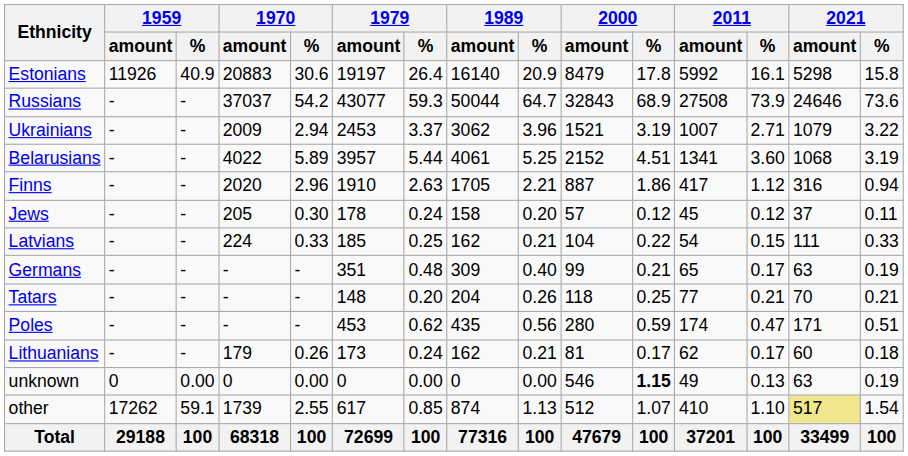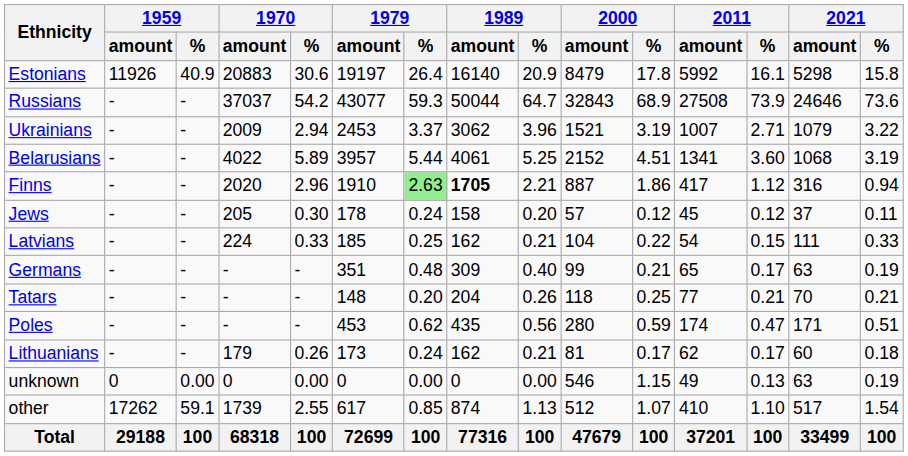Finns | 1979 / %: no background -> lightgreen background
Finns | 1989 / amount: normal -> bold
unknown | 2000 / %: bold -> normal
other | 2021 / amount: khaki background -> no background
